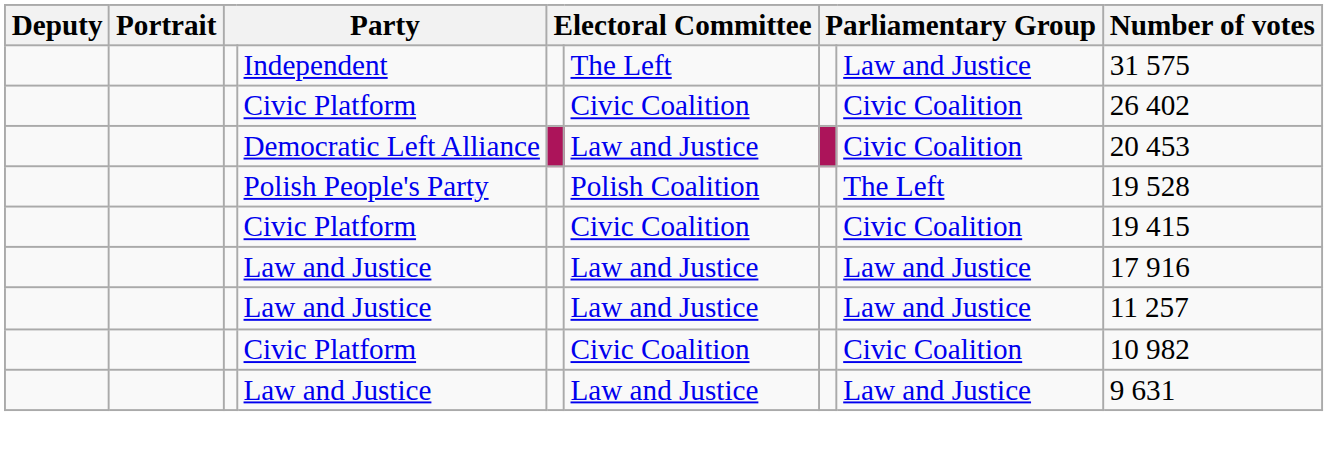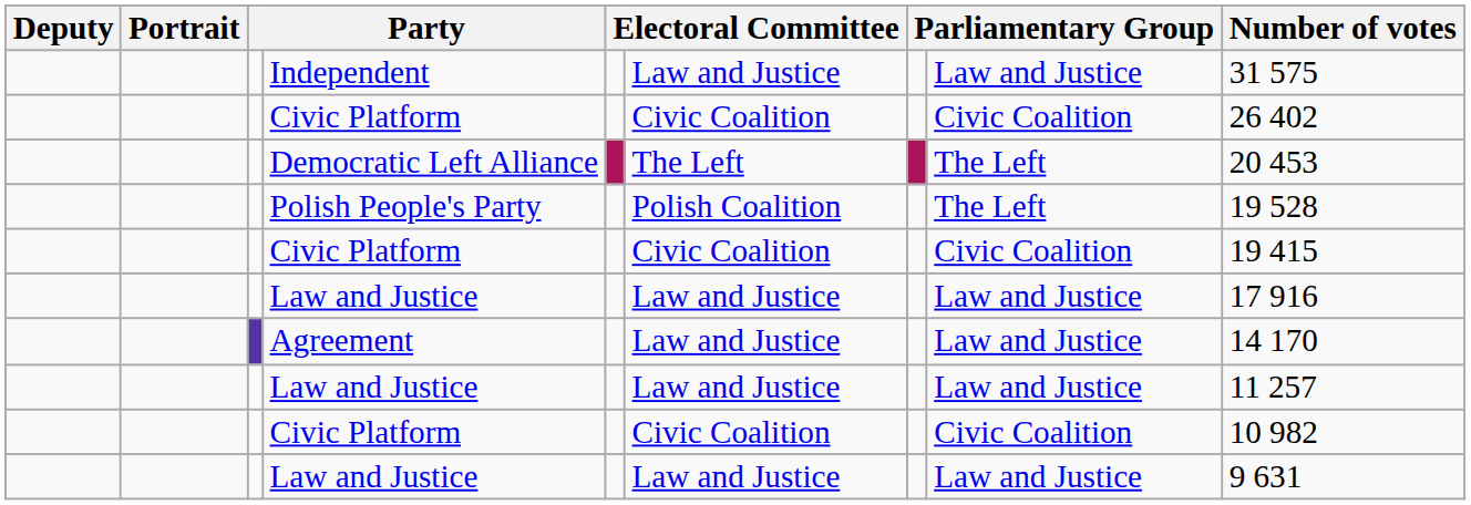Independent | column 6: The Left -> Law and Justice
Democratic Left Alliance | column 6: Law and Justice -> The Left
Democratic Left Alliance | column 8: Civic Coalition -> The Left
+ row: Agreement | Law and Justice | Law and Justice | 14 170
